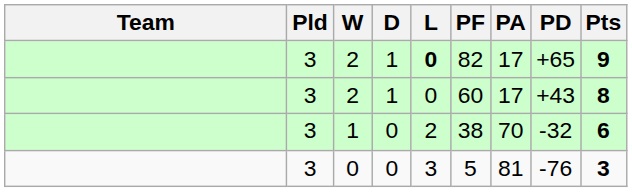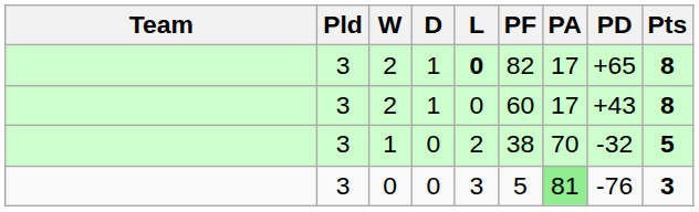row 2 | Pts: 9 -> 8
row 4 | Pts: 6 -> 5
row 5 | PA: no background -> lightgreen background
